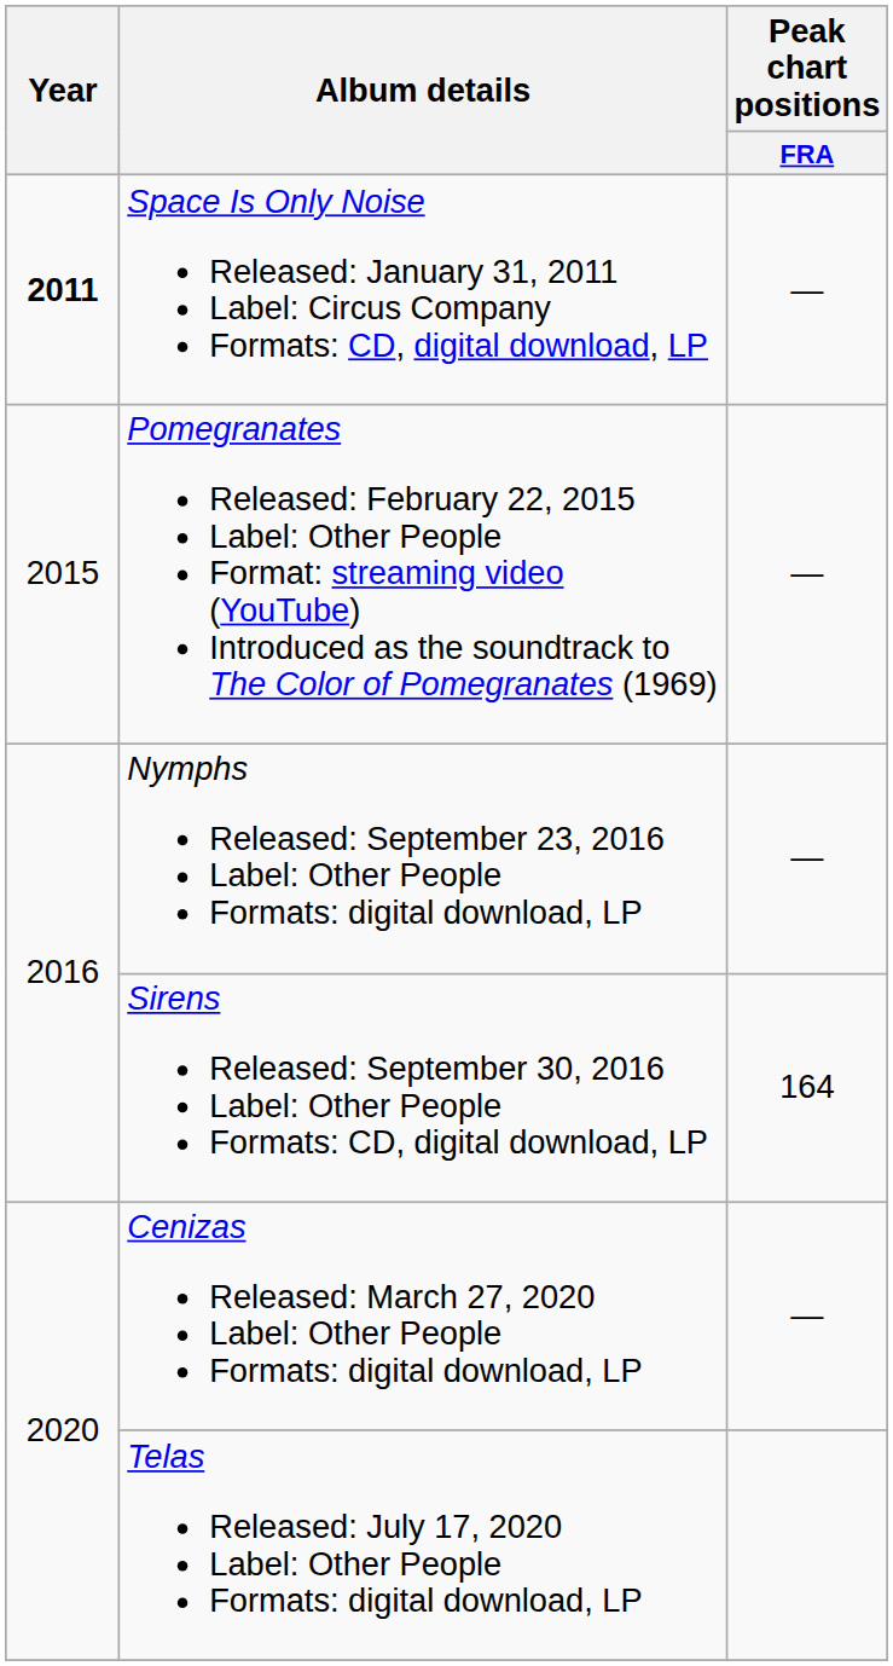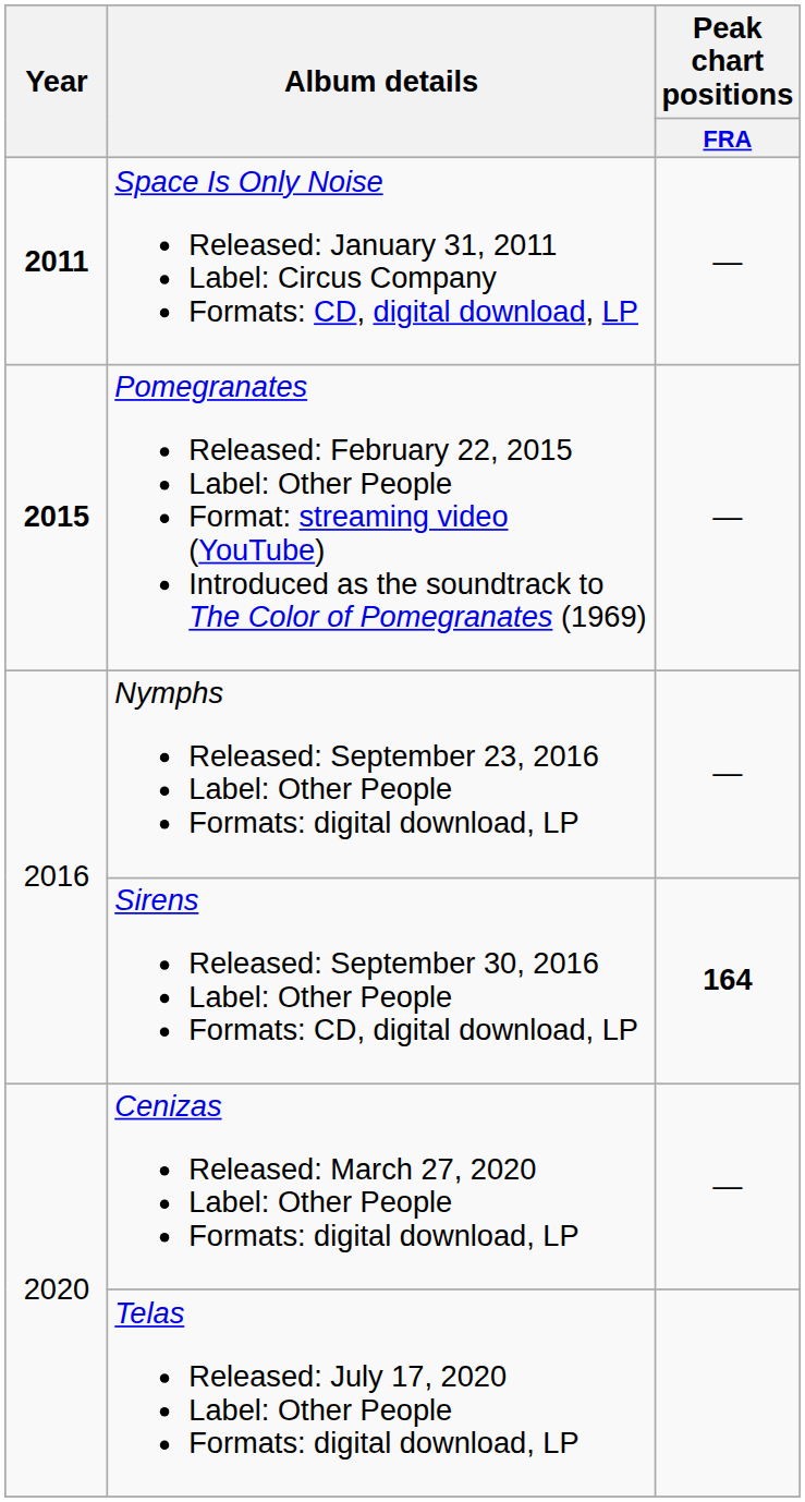row 4 | Year: normal -> bold
row 6 | Peak chart positions / FRA: normal -> bold
